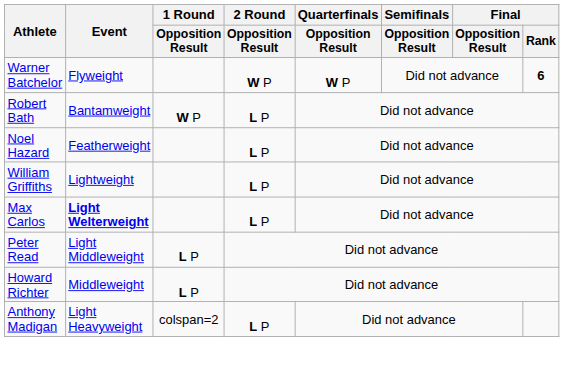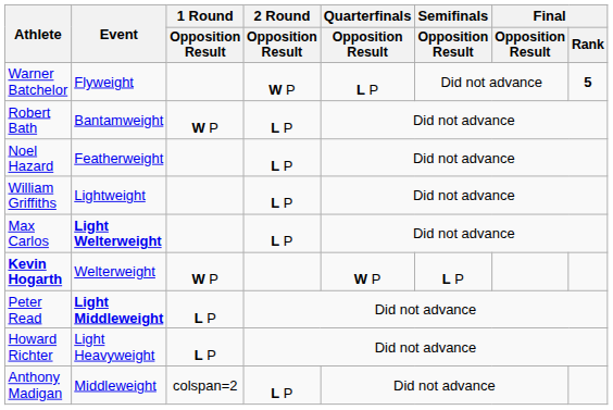Warner Batchelor | Quarterfinals / Opposition Result: W P -> L P
Warner Batchelor | Final / Rank: 6 -> 5
+ row: Kevin Hogarth | Welterweight | W P | W P | L P
Peter Read | Event: normal -> bold
Howard Richter | Event: Middleweight -> Light Heavyweight
Anthony Madigan | Event: Light Heavyweight -> Middleweight
